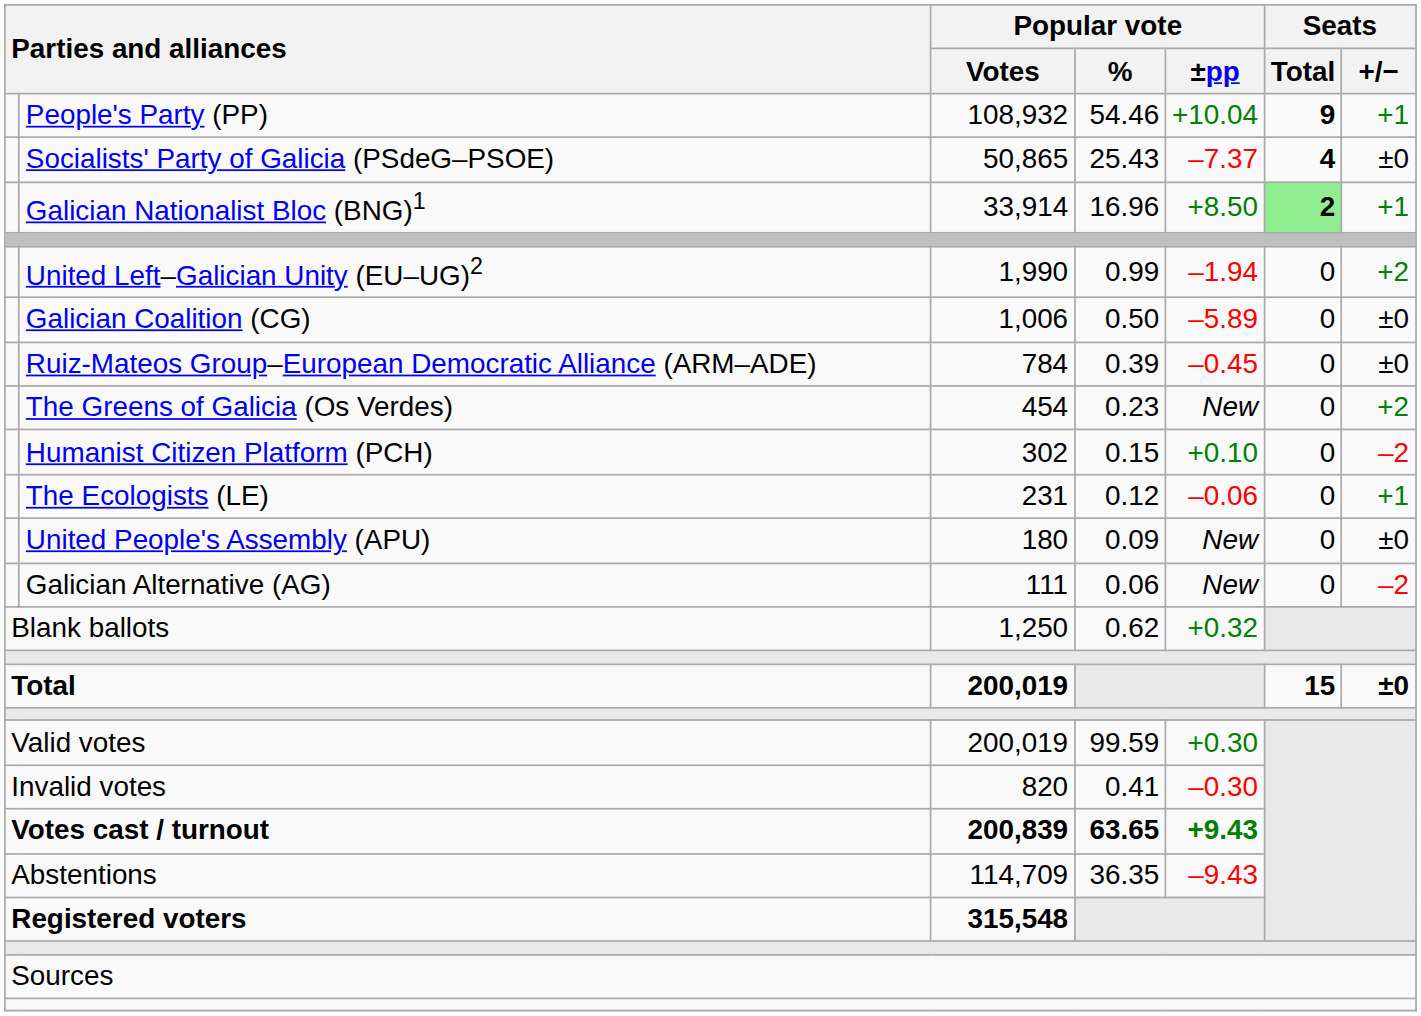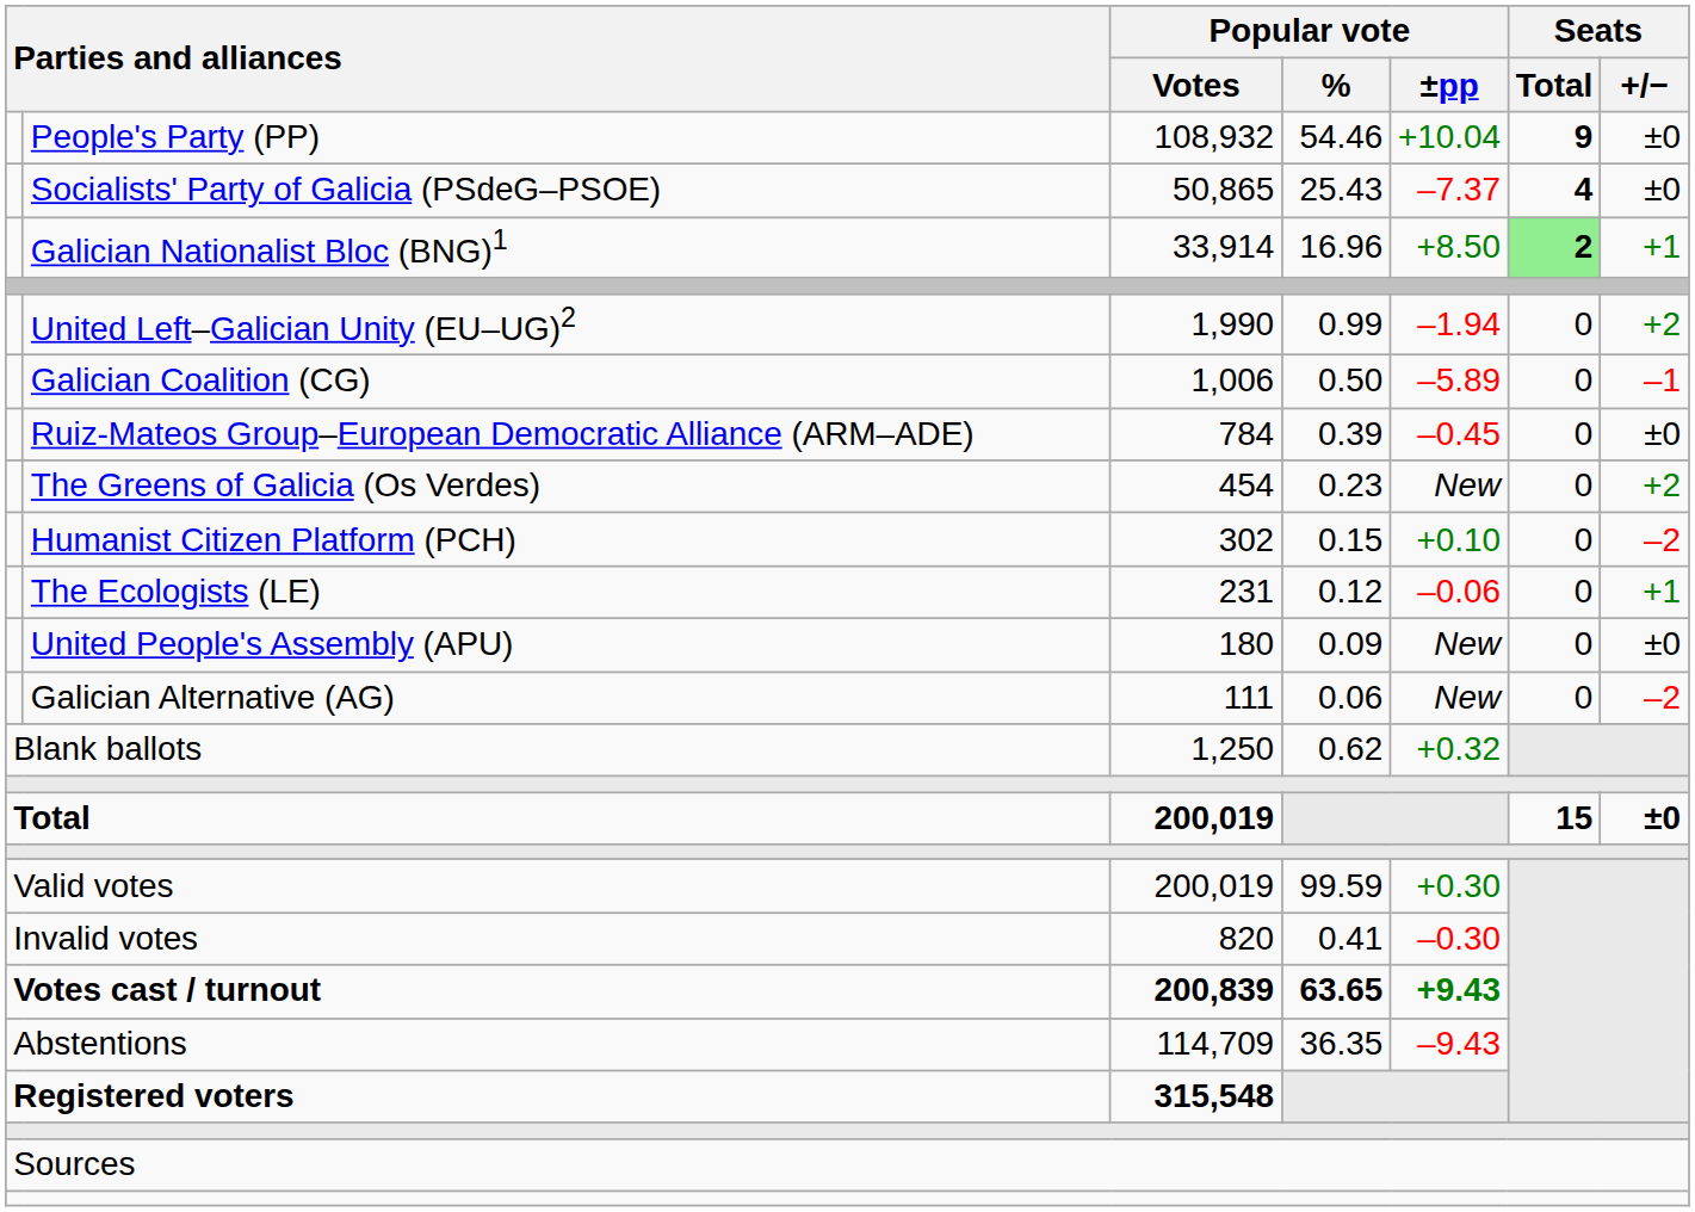People's Party (PP) | Seats / +/−: +1 -> ±0
Galician Coalition (CG) | Seats / +/−: ±0 -> –1
